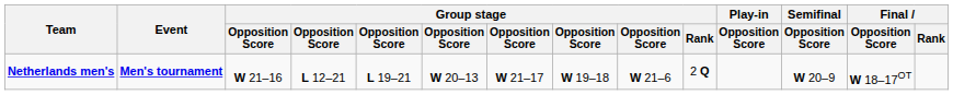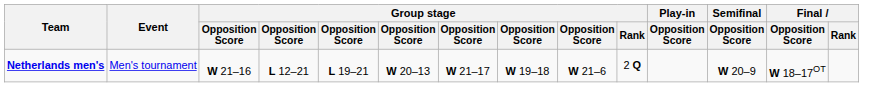Netherlands men's | Event: bold -> normal
